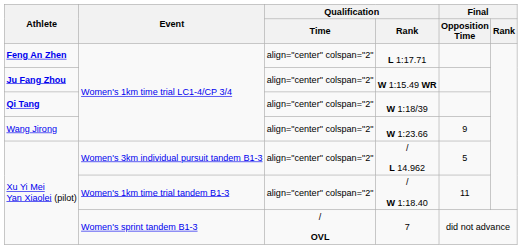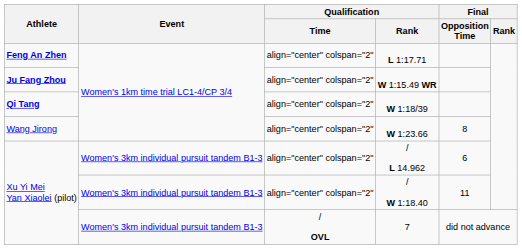W 1:23.66 | Final / Opposition Time: 9 -> 8
/ L 14.962 | Final / Opposition Time: 5 -> 6
/ W 1:18.40 | Event: Women's 1km time trial tandem B1-3 -> Women's 3km individual pursuit tandem B1-3
7 | Event: Women's sprint tandem B1-3 -> Women's 3km individual pursuit tandem B1-3
